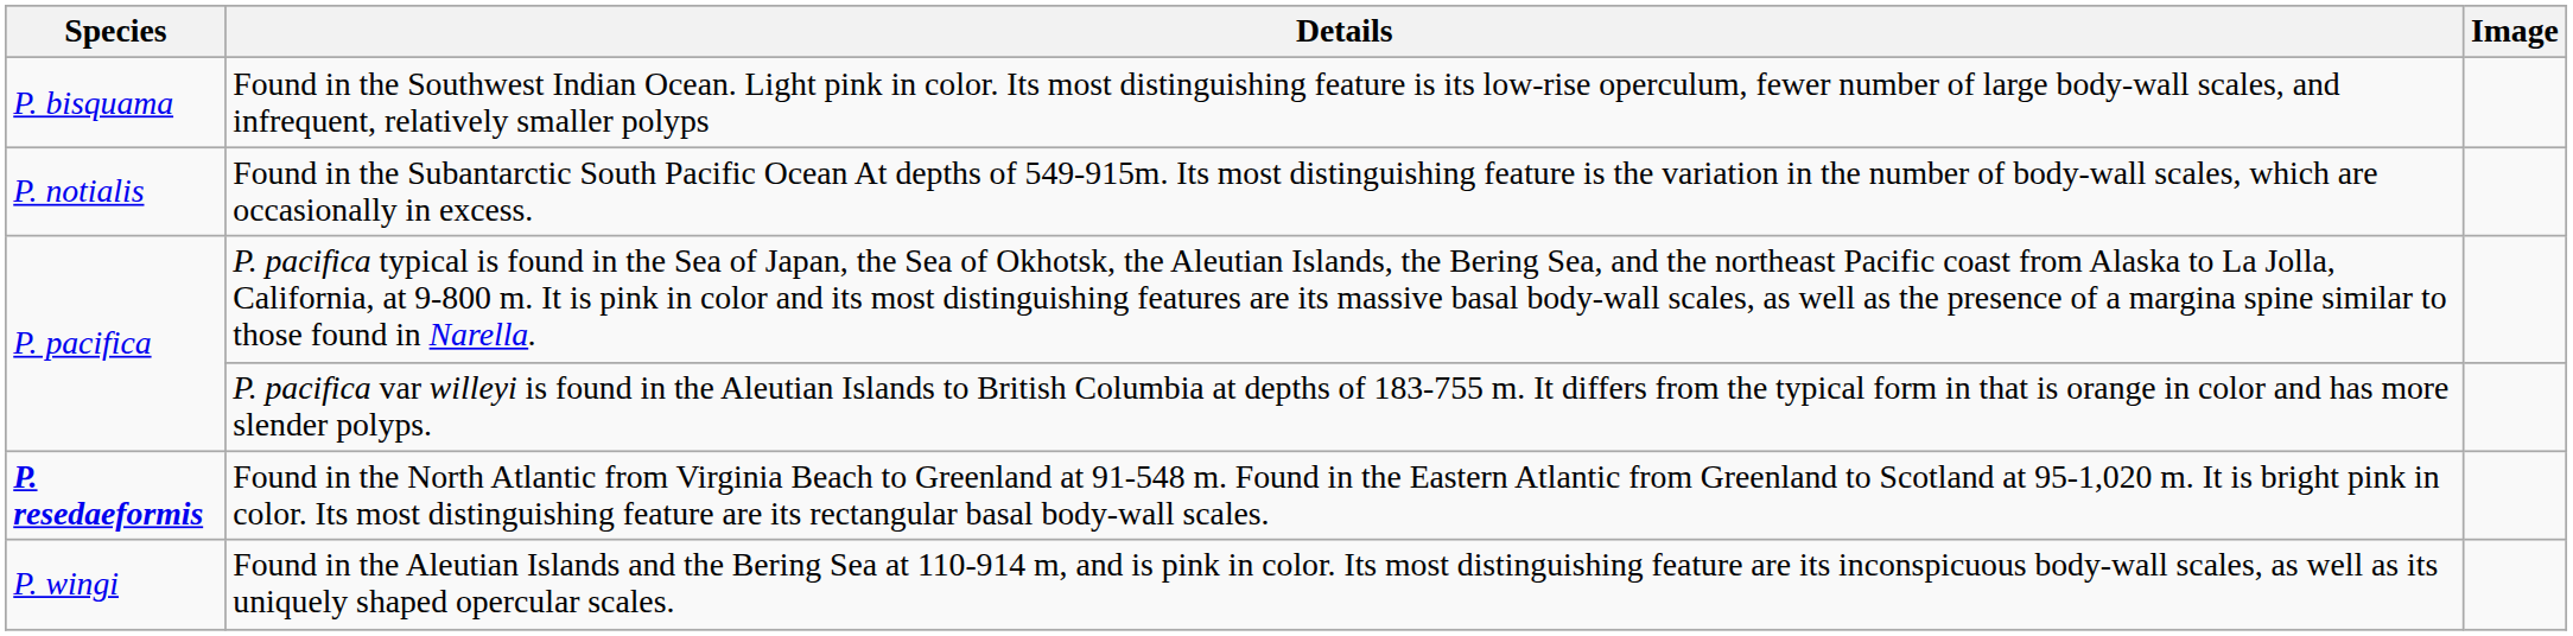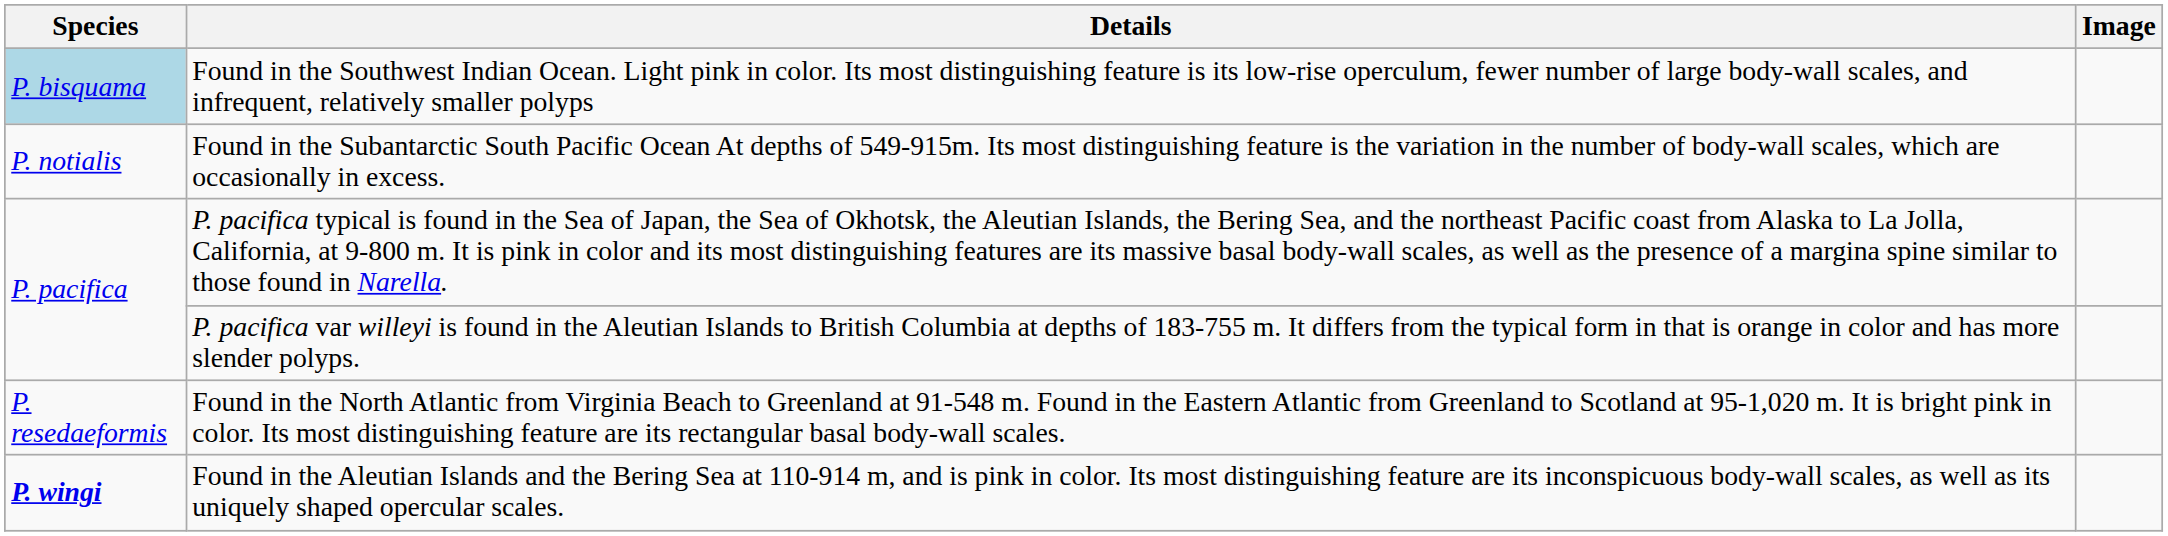row 2 | Species: no background -> lightblue background
row 6 | Species: bold -> normal
row 7 | Species: normal -> bold
